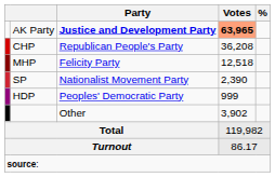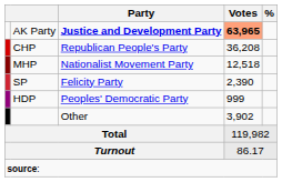MHP | Party: Felicity Party -> Nationalist Movement Party
SP | Party: Nationalist Movement Party -> Felicity Party
